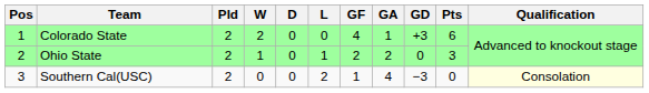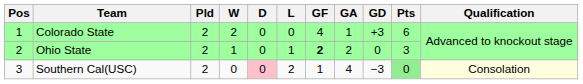Ohio State | GF: normal -> bold
Southern Cal(USC) | D: no background -> pink background
Southern Cal(USC) | Pts: no background -> lightgreen background
